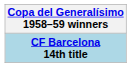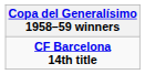row 2 | column 1: lightblue background -> no background
